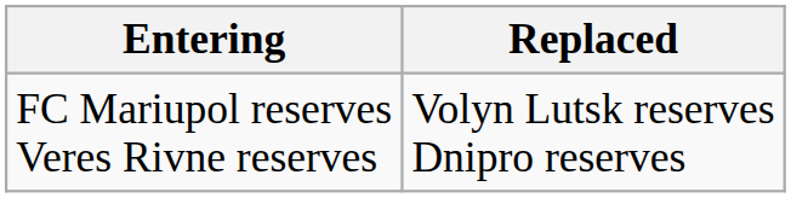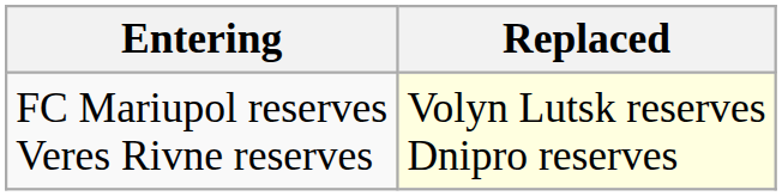FC Mariupol reserves Veres Rivne reserves | Replaced: no background -> lightyellow background
